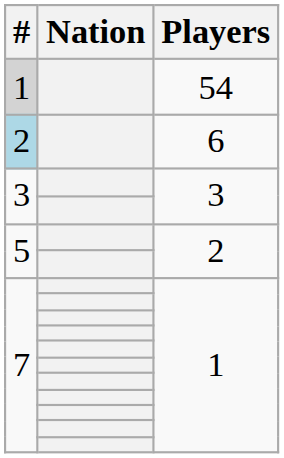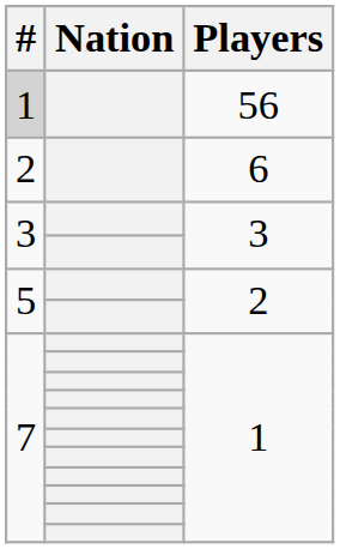row 2 | Players: 54 -> 56
row 3 | #: lightblue background -> no background
